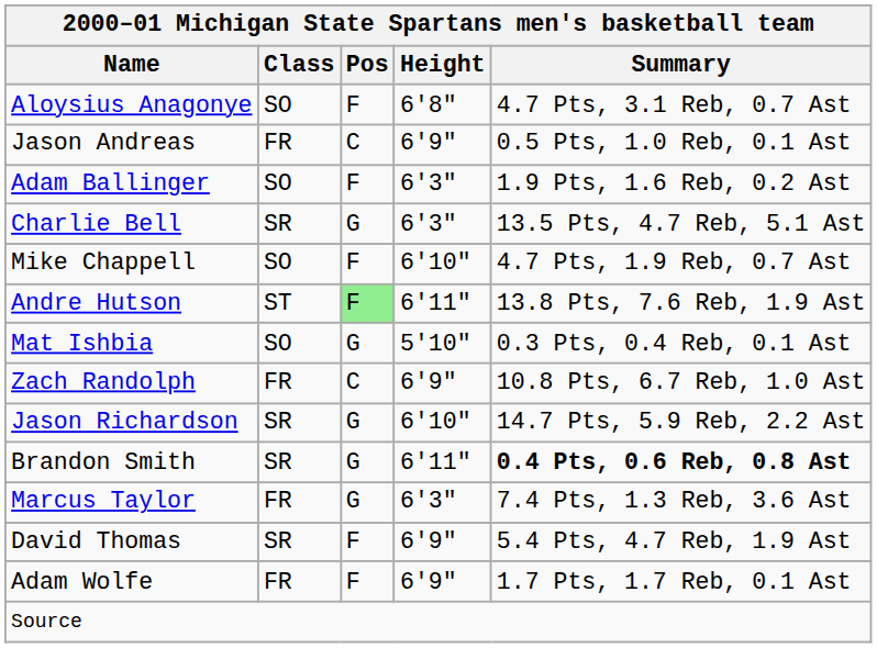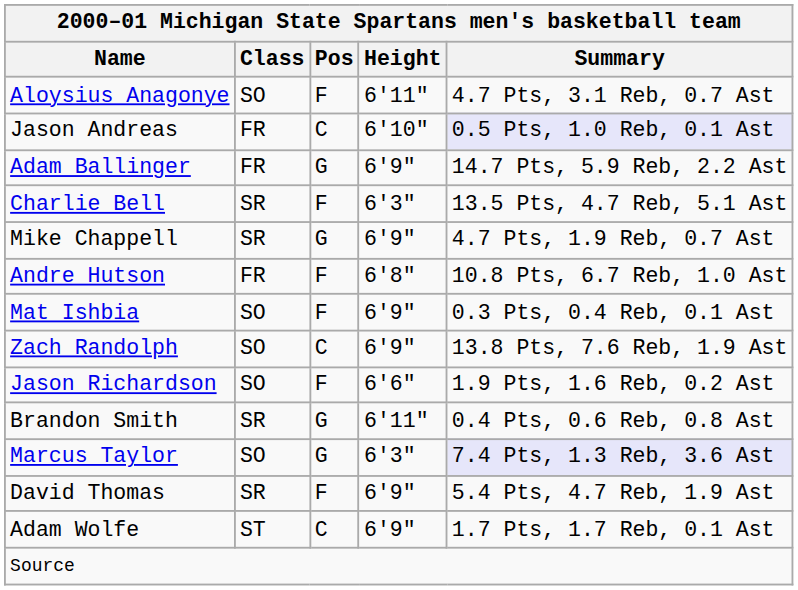Aloysius Anagonye | Height: 6'8" -> 6'11"
Jason Andreas | Height: 6'9" -> 6'10"
Jason Andreas | Summary: no background -> lavender background
Adam Ballinger | Class: SO -> FR
Adam Ballinger | Pos: F -> G
Adam Ballinger | Height: 6'3" -> 6'9"
Adam Ballinger | Summary: 1.9 Pts, 1.6 Reb, 0.2 Ast -> 14.7 Pts, 5.9 Reb, 2.2 Ast
Charlie Bell | Pos: G -> F
Mike Chappell | Class: SO -> SR
Mike Chappell | Pos: F -> G
Mike Chappell | Height: 6'10" -> 6'9"
Andre Hutson | Class: ST -> FR
Andre Hutson | Pos: lightgreen background -> no background
Andre Hutson | Height: 6'11" -> 6'8"
Andre Hutson | Summary: 13.8 Pts, 7.6 Reb, 1.9 Ast -> 10.8 Pts, 6.7 Reb, 1.0 Ast
Mat Ishbia | Pos: G -> F
Mat Ishbia | Height: 5'10" -> 6'9"
Zach Randolph | Class: FR -> SO
Zach Randolph | Summary: 10.8 Pts, 6.7 Reb, 1.0 Ast -> 13.8 Pts, 7.6 Reb, 1.9 Ast
Jason Richardson | Class: SR -> SO
Jason Richardson | Pos: G -> F
Jason Richardson | Height: 6'10" -> 6'6"
Jason Richardson | Summary: 14.7 Pts, 5.9 Reb, 2.2 Ast -> 1.9 Pts, 1.6 Reb, 0.2 Ast
Brandon Smith | Summary: bold -> normal
Marcus Taylor | Class: FR -> SO
Marcus Taylor | Summary: no background -> lavender background
Adam Wolfe | Class: FR -> ST
Adam Wolfe | Pos: F -> C
